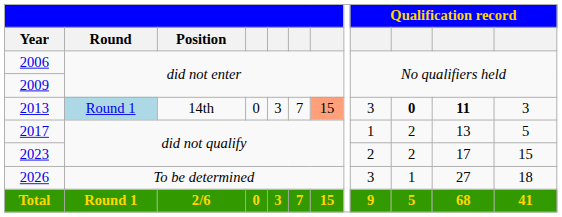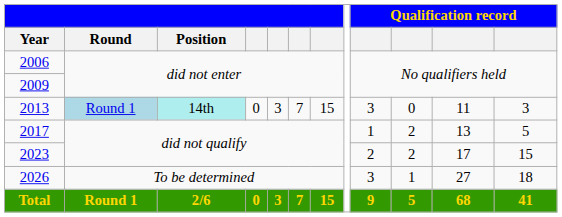2013 | Position: no background -> paleturquoise background
2013 | column 7: lightsalmon background -> no background
2013 | column 10: bold -> normal
2013 | column 11: bold -> normal
